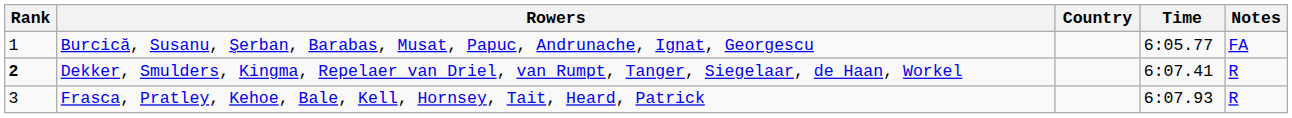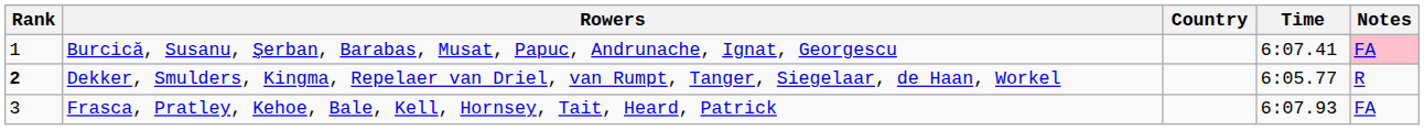row 2 | Time: 6:05.77 -> 6:07.41
row 2 | Notes: no background -> pink background
row 3 | Time: 6:07.41 -> 6:05.77
row 4 | Notes: R -> FA
